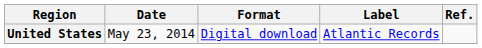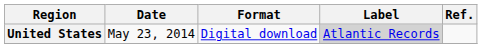United States | Label: no background -> lightgrey background
